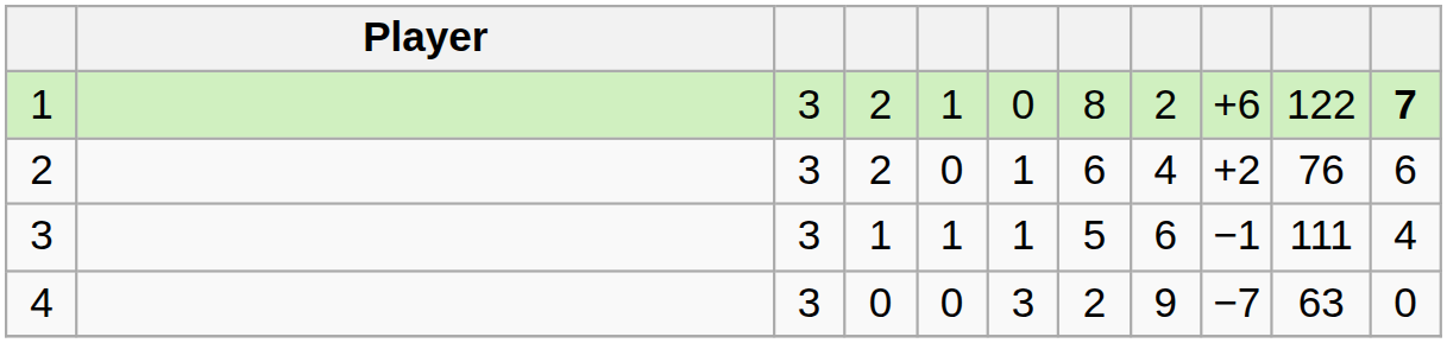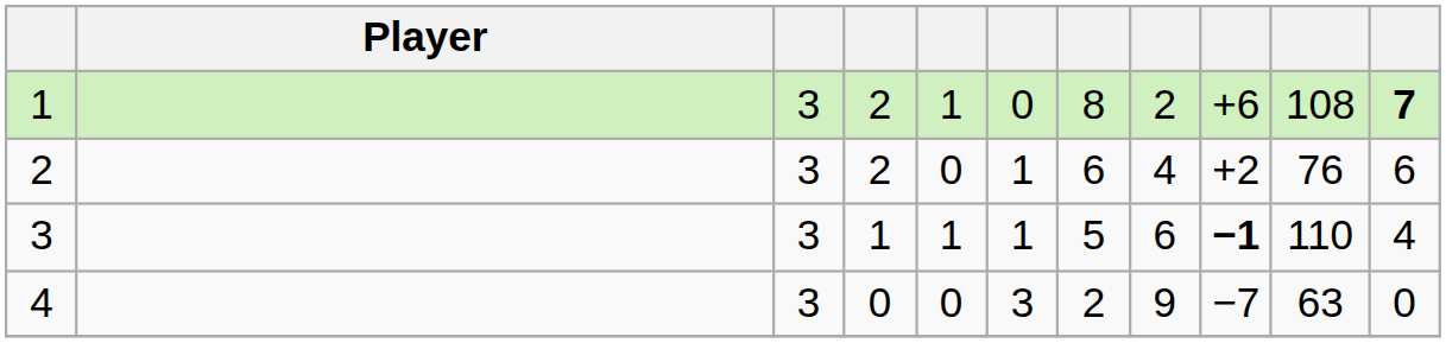row 2 | column 10: 122 -> 108
row 4 | column 9: normal -> bold
row 4 | column 10: 111 -> 110
